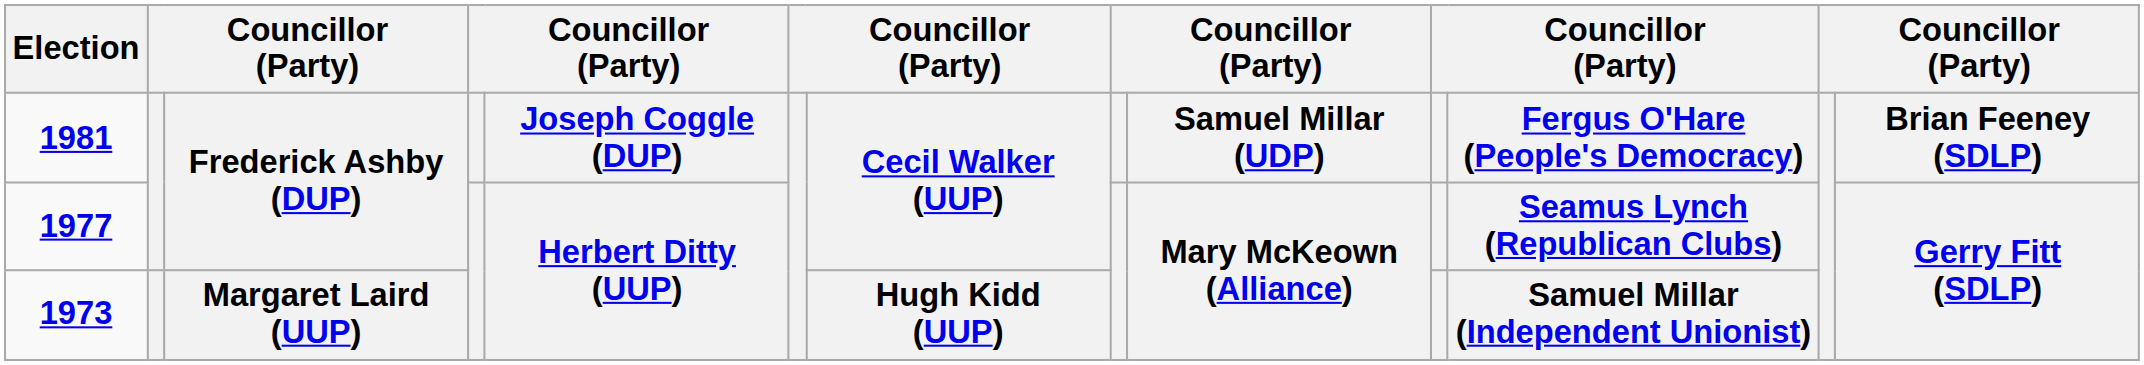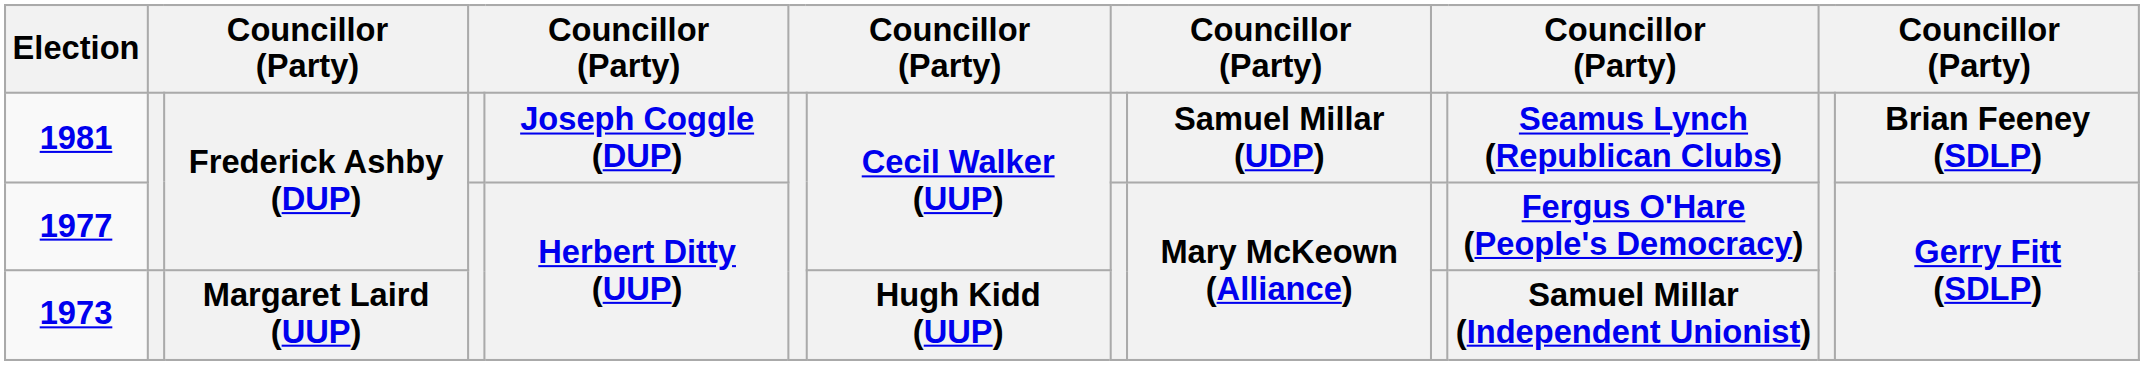1981 | column 11: Fergus O'Hare (People's Democracy) -> Seamus Lynch (Republican Clubs)
1977 | column 11: Seamus Lynch (Republican Clubs) -> Fergus O'Hare (People's Democracy)
